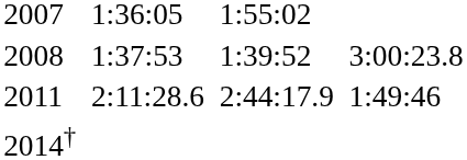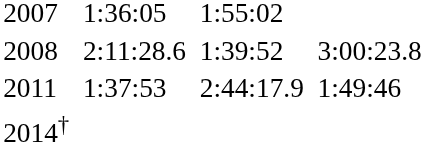2008 | column 2: 1:37:53 -> 2:11:28.6
2011 | column 2: 2:11:28.6 -> 1:37:53
